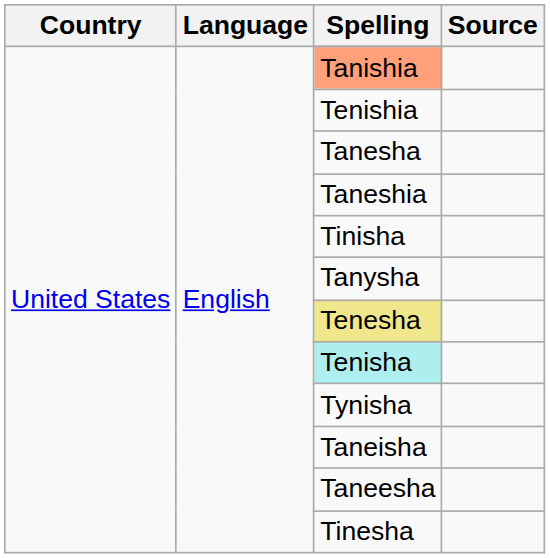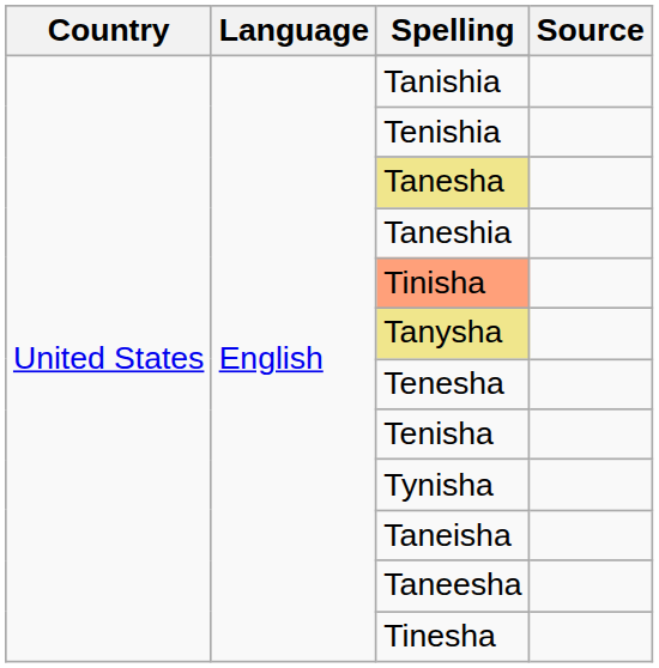Tanishia | Spelling: lightsalmon background -> no background
Tanesha | Spelling: no background -> khaki background
Tinisha | Spelling: no background -> lightsalmon background
Tanysha | Spelling: no background -> khaki background
Tenesha | Spelling: khaki background -> no background
Tenisha | Spelling: paleturquoise background -> no background
